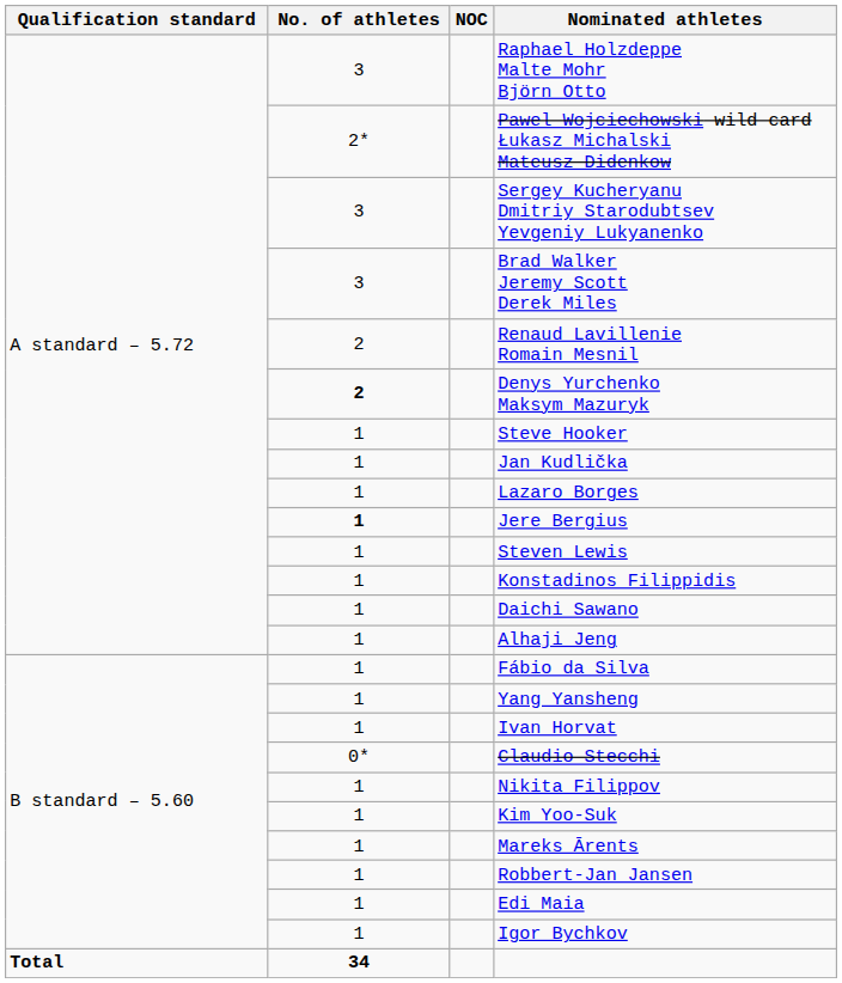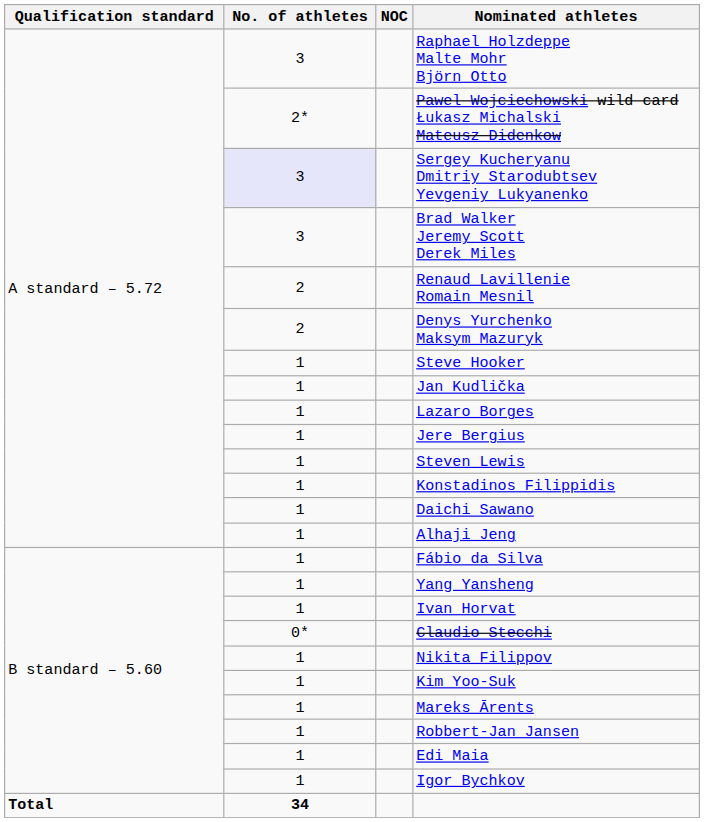Sergey Kucheryanu Dmitriy Starodubtsev Yevgeniy Lukyanenko | No. of athletes: no background -> lavender background
Denys Yurchenko Maksym Mazuryk | No. of athletes: bold -> normal
Jere Bergius | No. of athletes: bold -> normal
